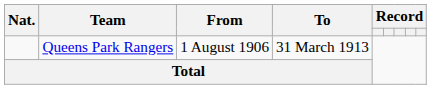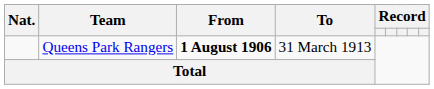Queens Park Rangers | From: normal -> bold
